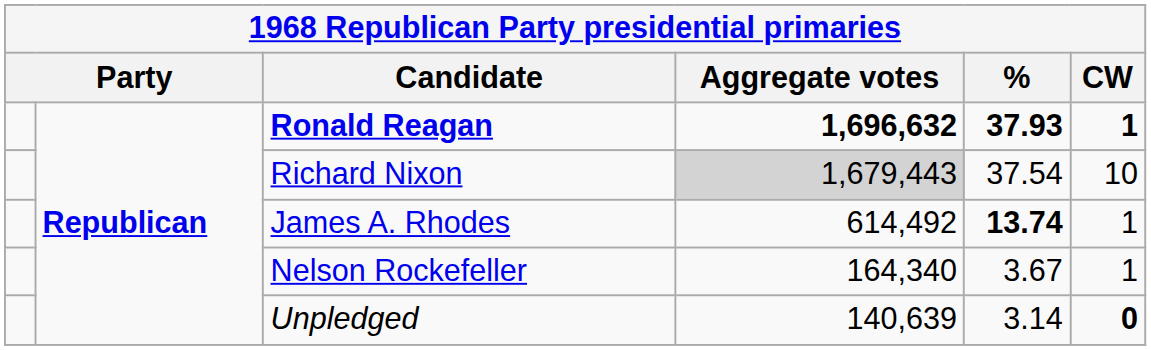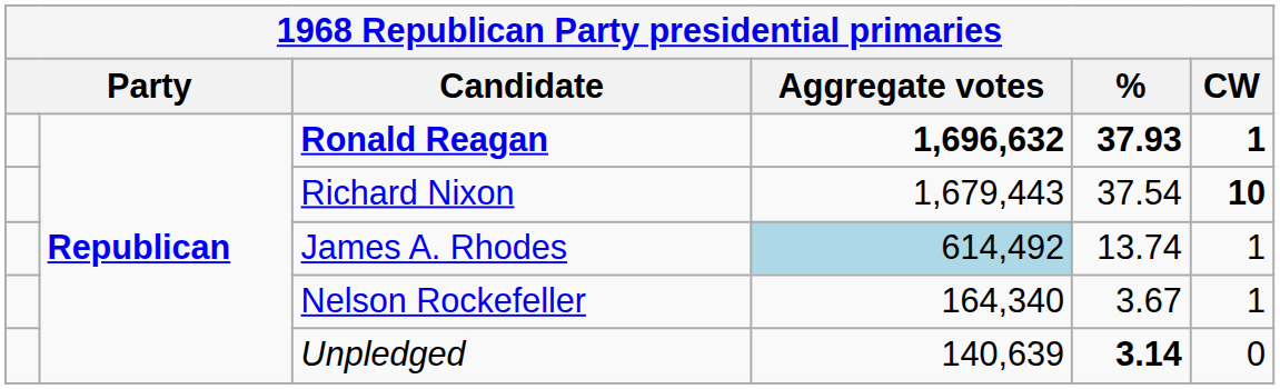Richard Nixon | Aggregate votes: lightgrey background -> no background
Richard Nixon | CW: normal -> bold
James A. Rhodes | Aggregate votes: no background -> lightblue background
James A. Rhodes | %: bold -> normal
Unpledged | %: normal -> bold
Unpledged | CW: bold -> normal
